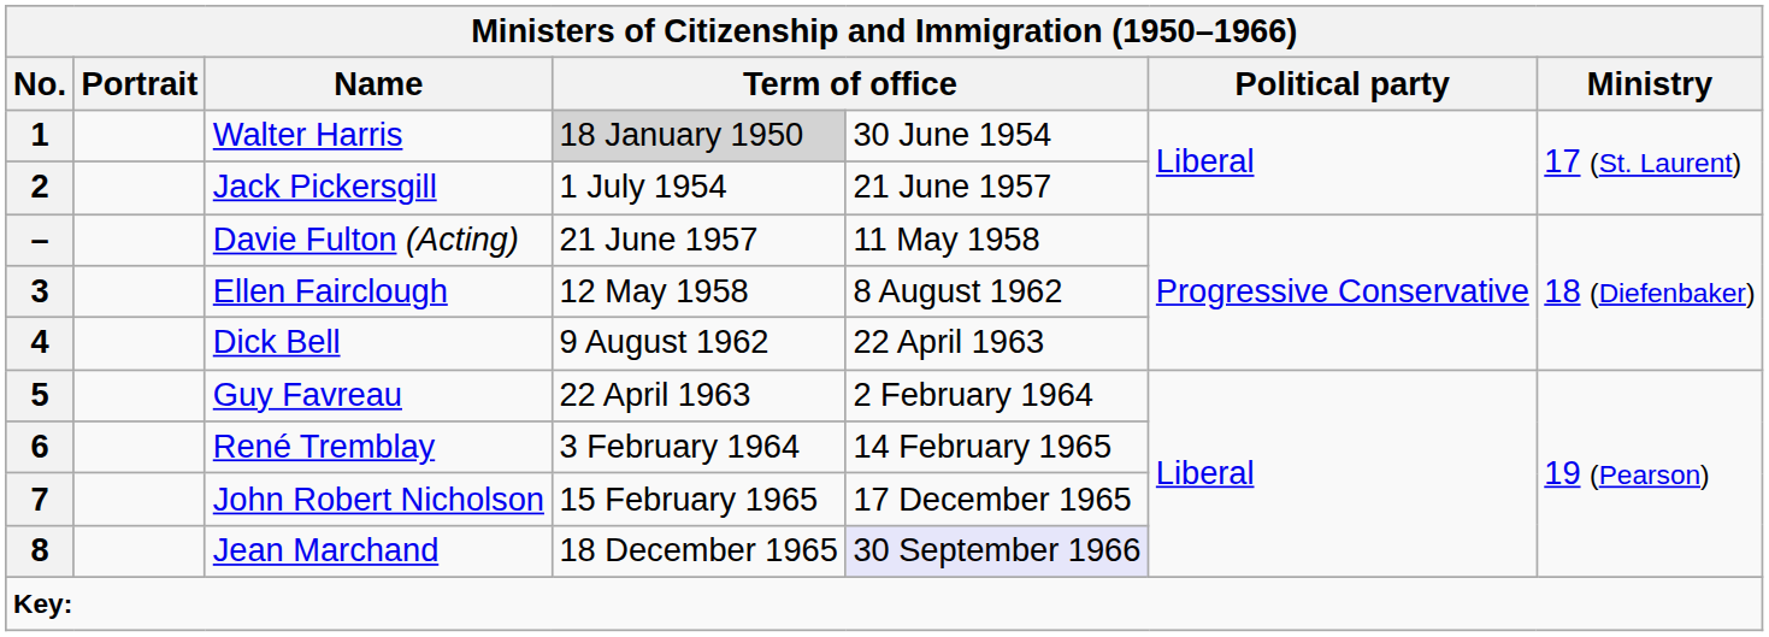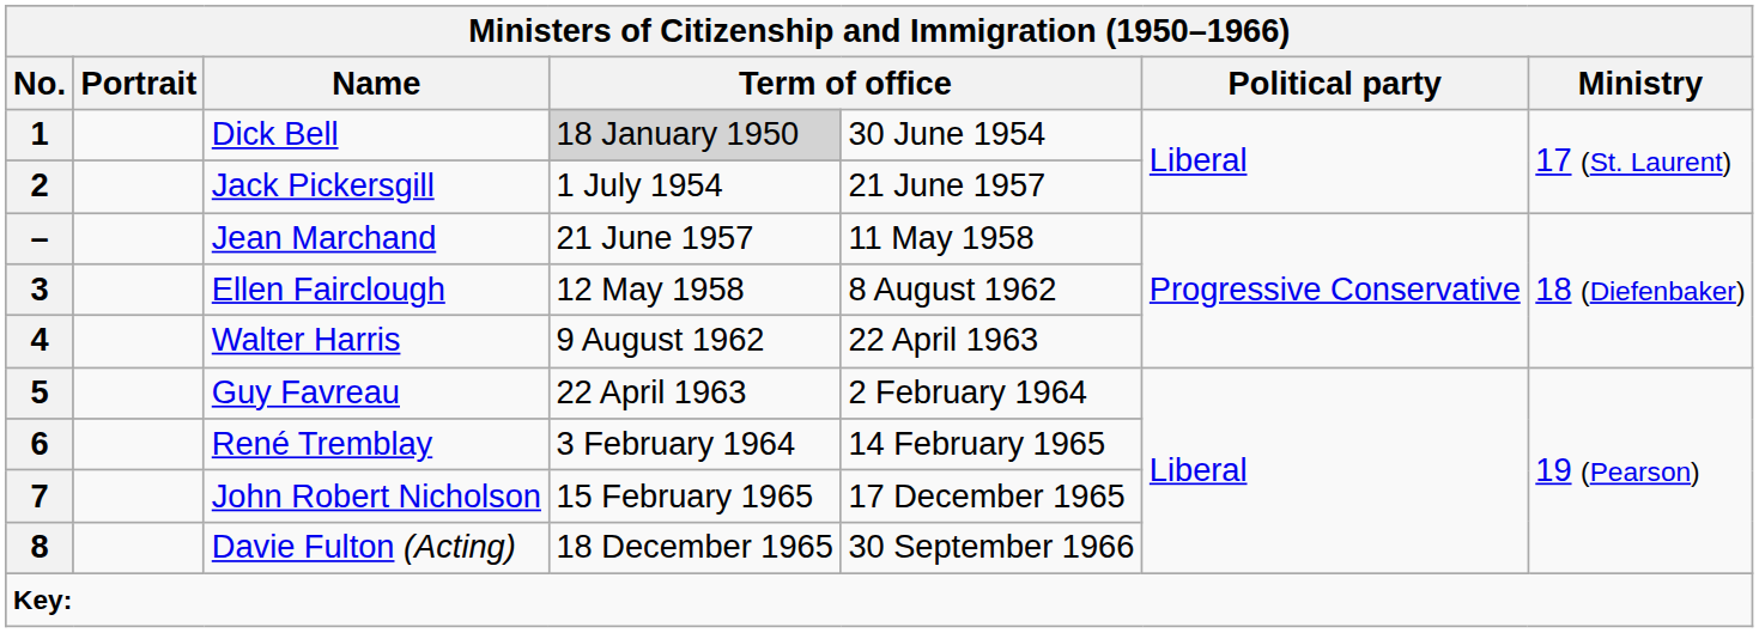1 | Name: Walter Harris -> Dick Bell
– | Name: Davie Fulton (Acting) -> Jean Marchand
4 | Name: Dick Bell -> Walter Harris
8 | Name: Jean Marchand -> Davie Fulton (Acting)
8 | column 5: lavender background -> no background
